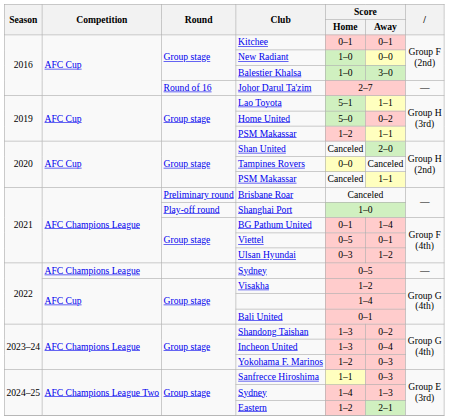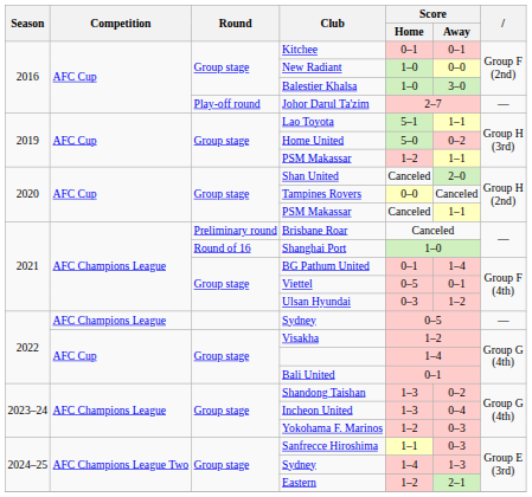Johor Darul Ta'zim | Round: Round of 16 -> Play-off round
Shanghai Port | Round: Play-off round -> Round of 16
